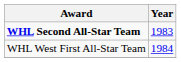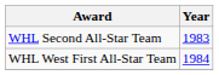row 2 | Award: bold -> normal
